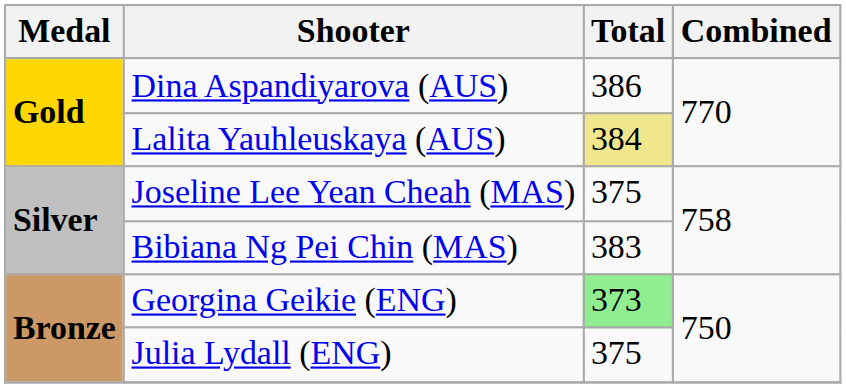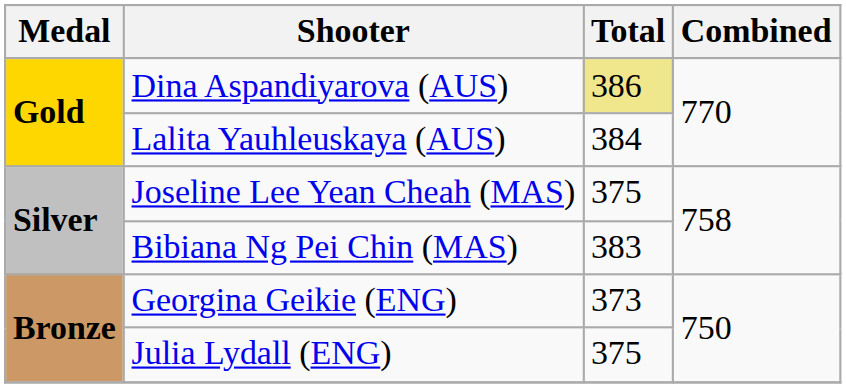Dina Aspandiyarova (AUS) | Total: no background -> khaki background
Lalita Yauhleuskaya (AUS) | Total: khaki background -> no background
Georgina Geikie (ENG) | Total: lightgreen background -> no background
